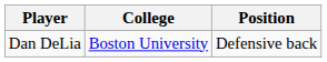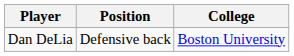columns swapped: Position <-> College
